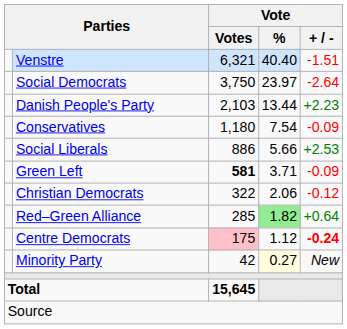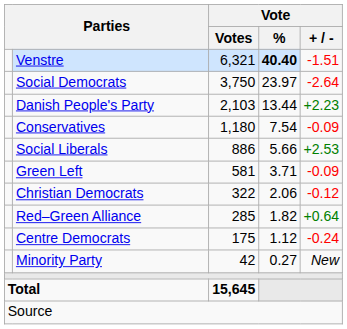Venstre | Vote / %: normal -> bold
Green Left | Vote / Votes: bold -> normal
Red–Green Alliance | Vote / %: lightgreen background -> no background
Centre Democrats | Vote / Votes: pink background -> no background
Centre Democrats | Vote / + / -: bold -> normal
Minority Party | Vote / %: lightyellow background -> no background
